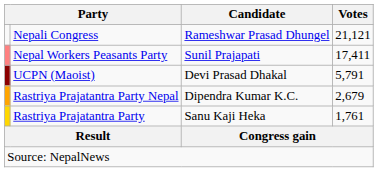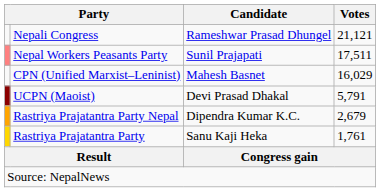Nepal Workers Peasants Party | Votes: 17,411 -> 17,511
+ row: CPN (Unified Marxist–Leninist) | Mahesh Basnet | 16,029
